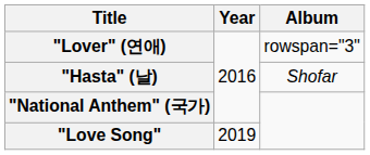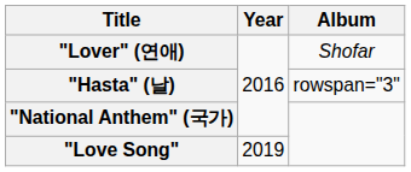"Lover" (연애) | Album: rowspan="3" -> Shofar
"Hasta" (날) | Album: Shofar -> rowspan="3"
